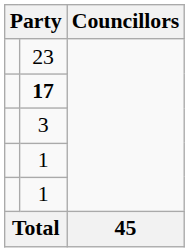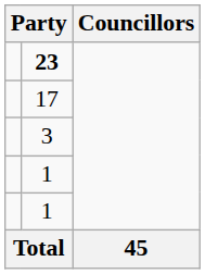23 | column 2: normal -> bold
17 | column 2: bold -> normal
